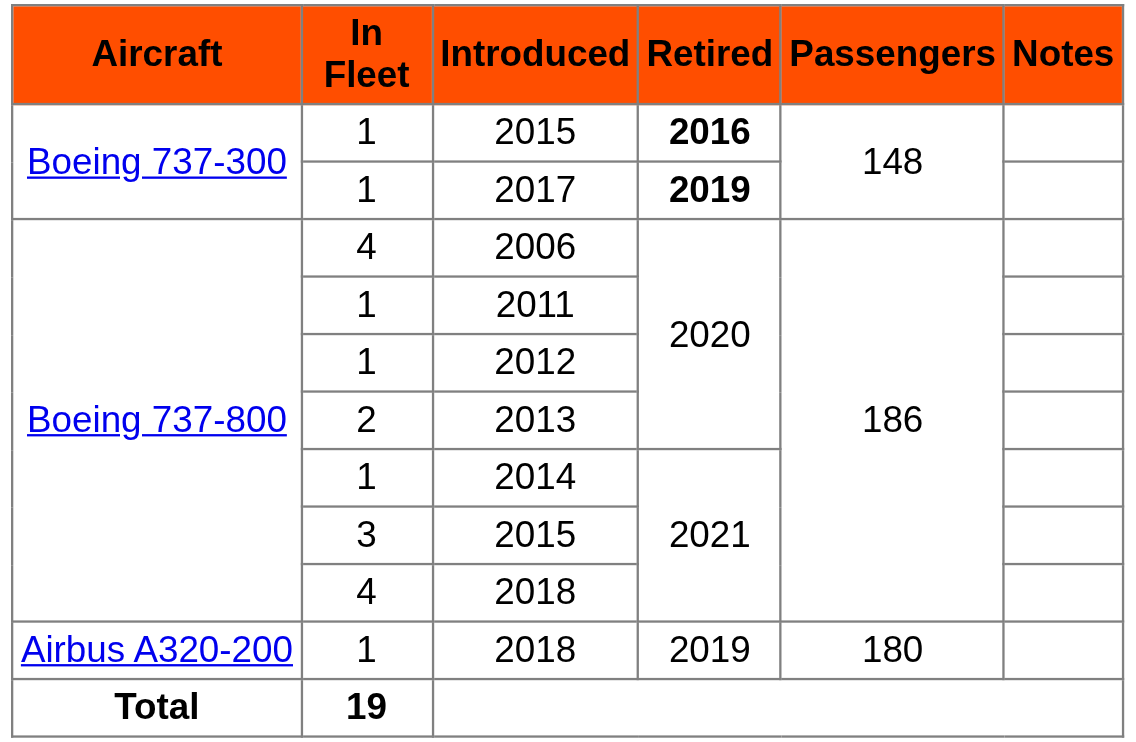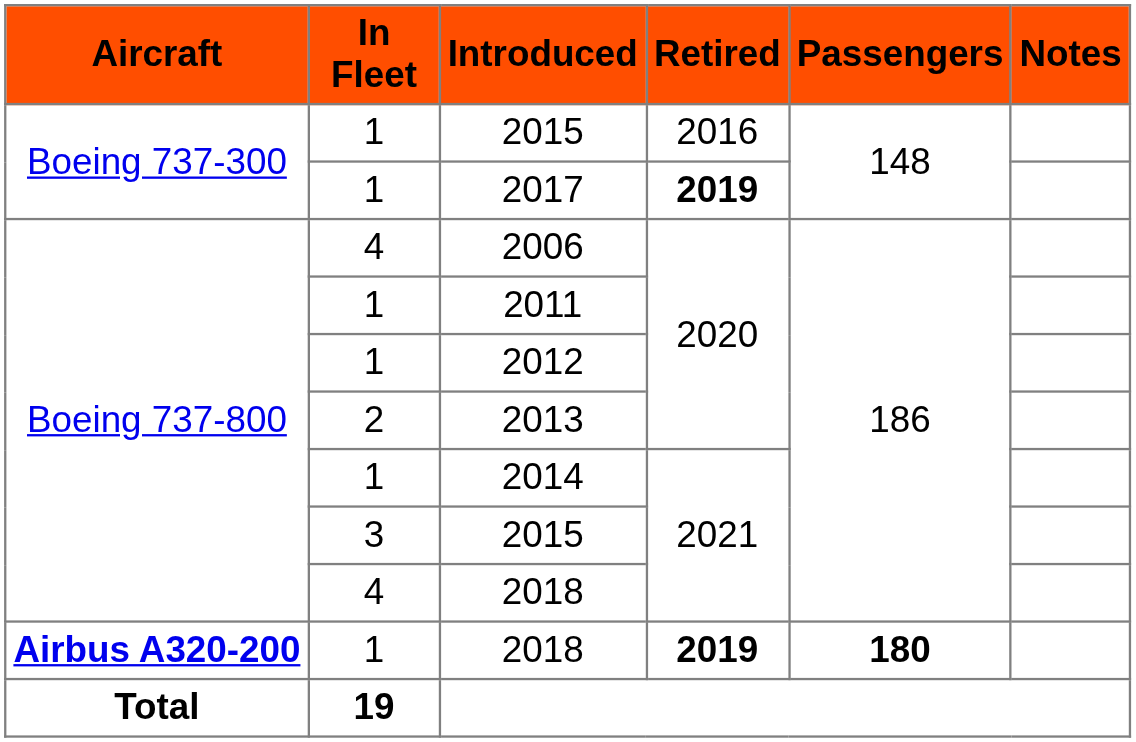1 / 2015 | Retired: bold -> normal
1 / 2018 | Aircraft: normal -> bold
1 / 2018 | Retired: normal -> bold
1 / 2018 | Passengers: normal -> bold
